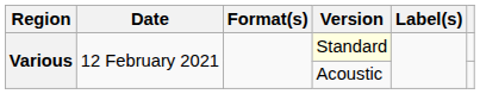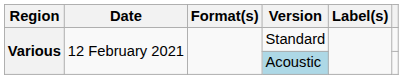Standard | Version: lightyellow background -> no background
Acoustic | Version: no background -> lightblue background
